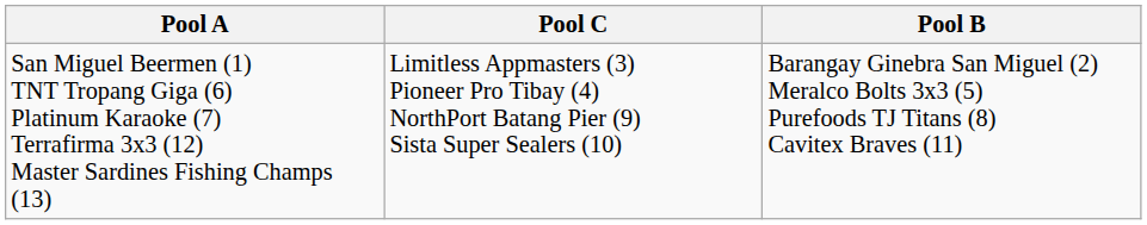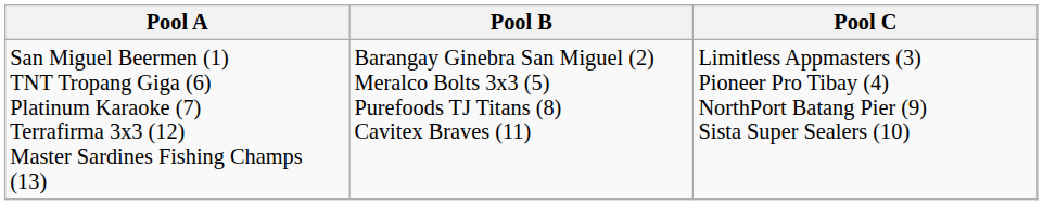columns swapped: Pool B <-> Pool C
